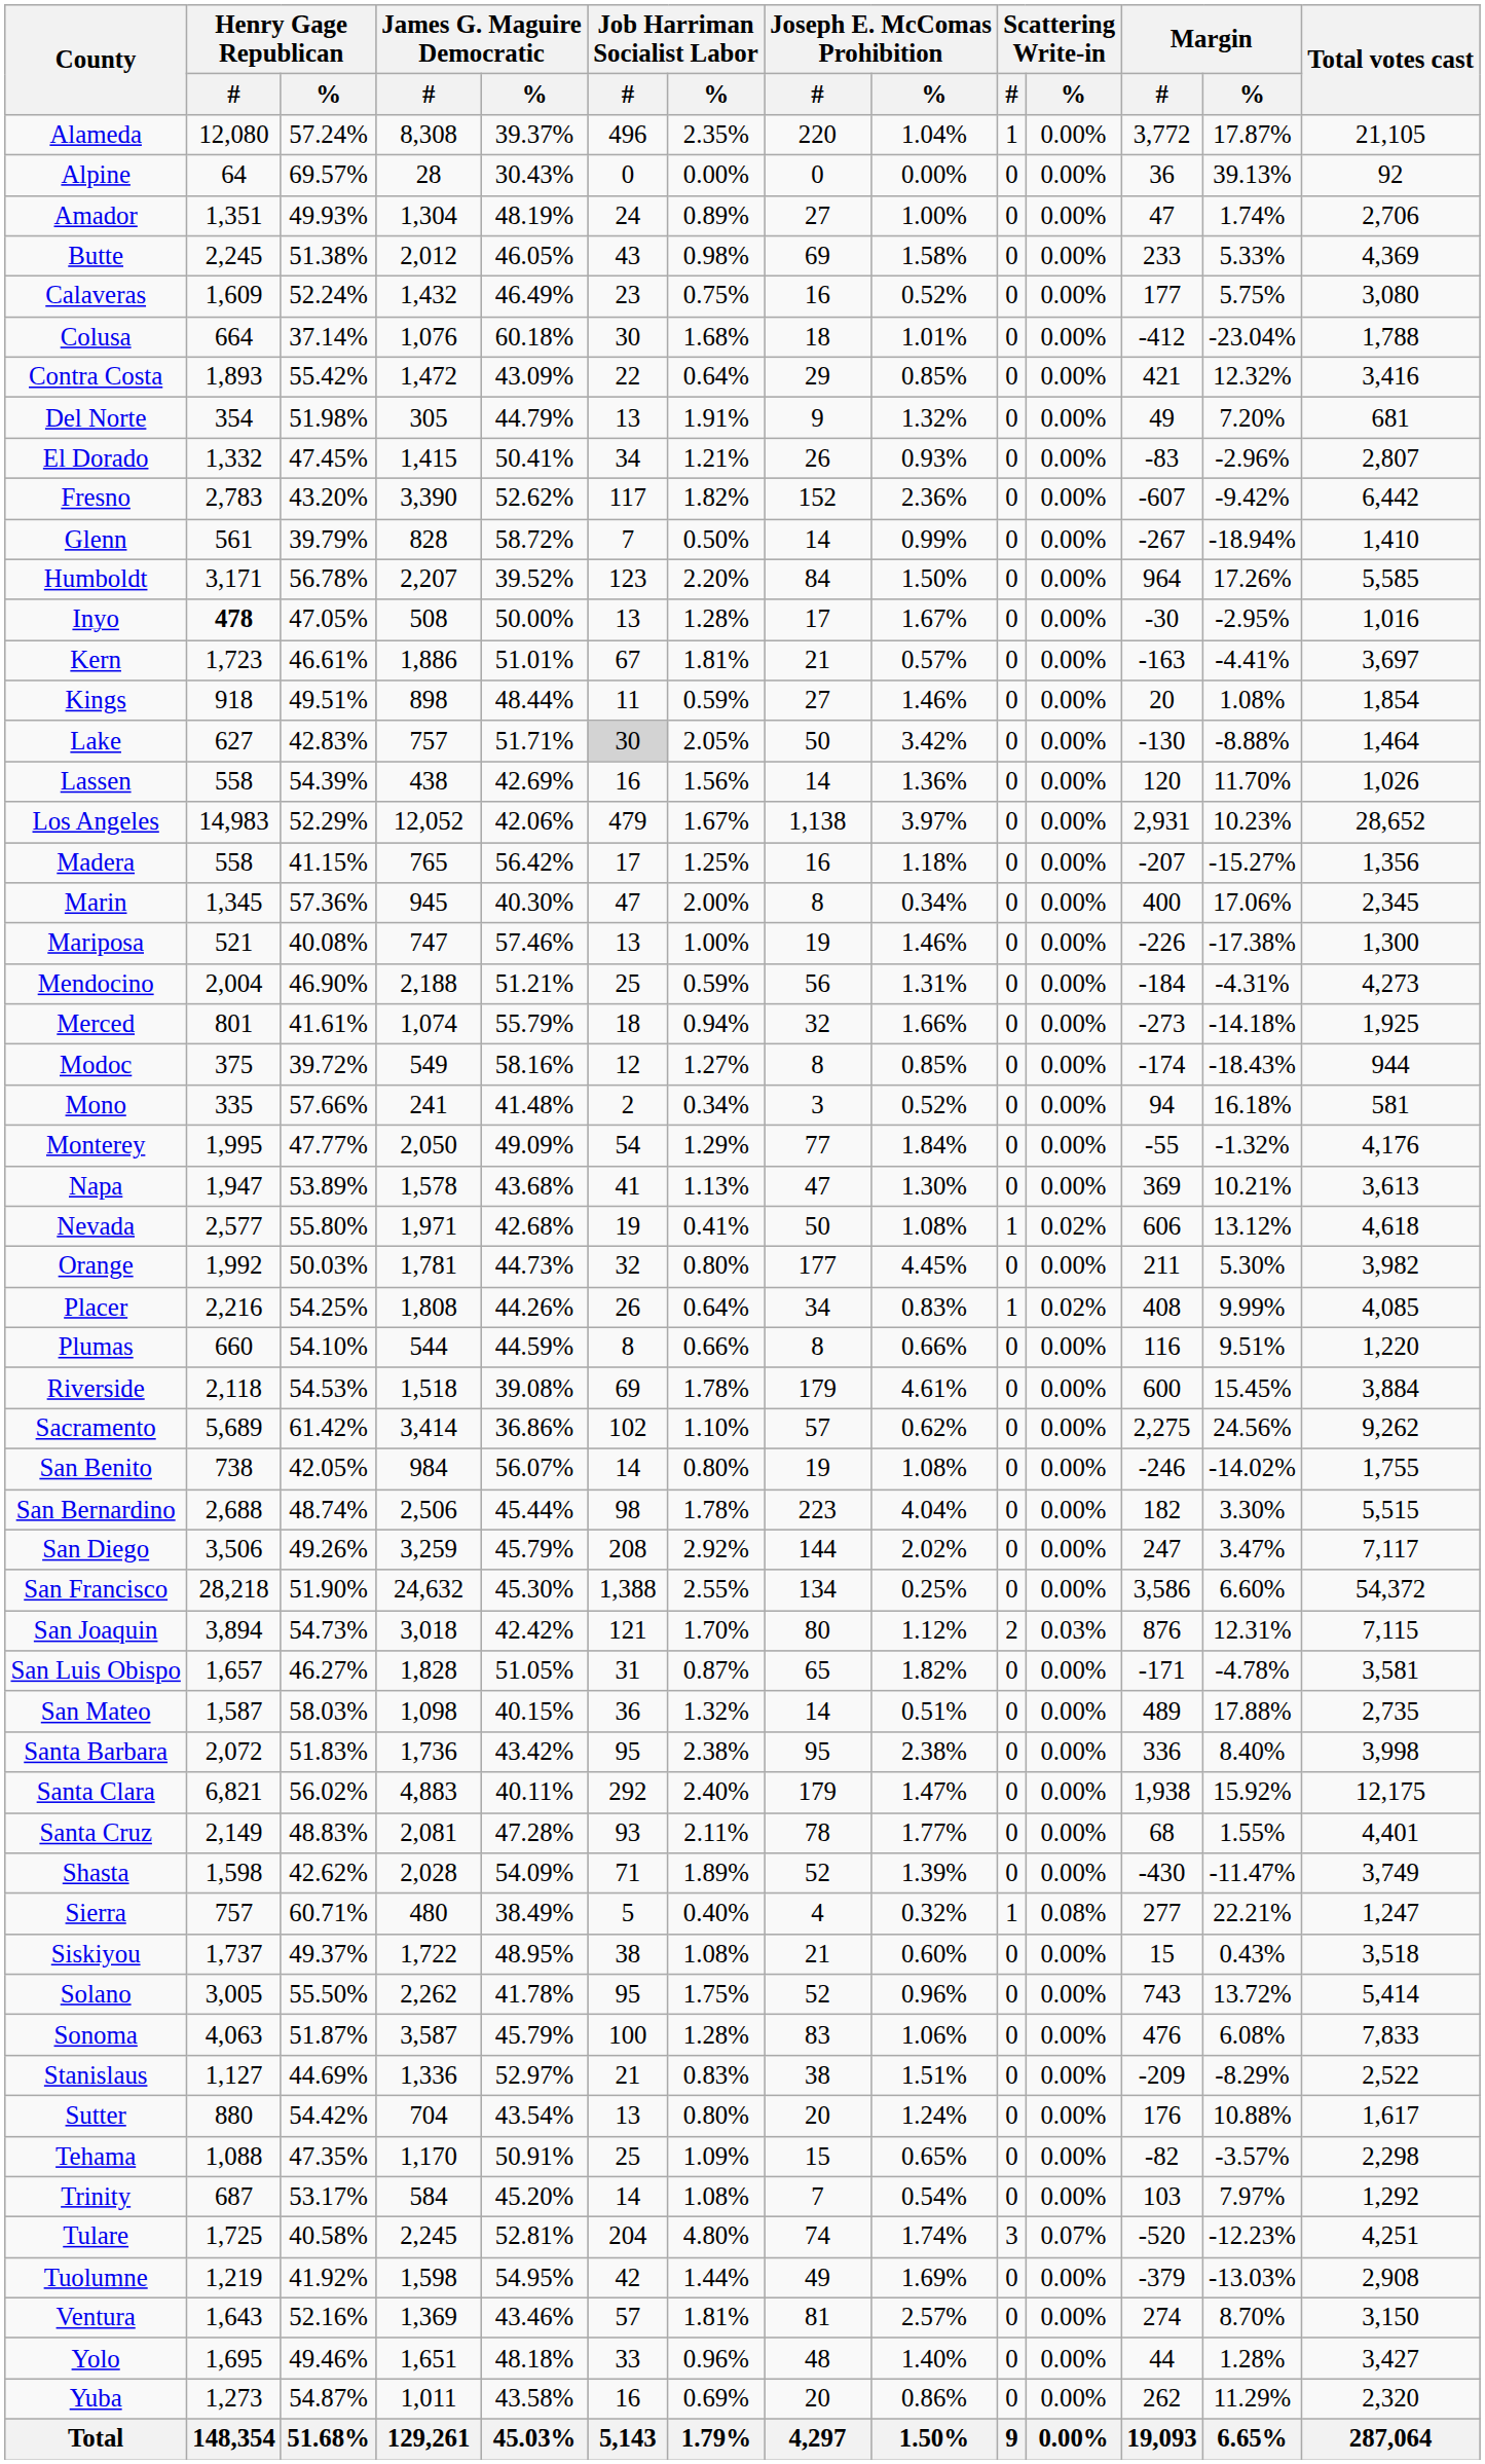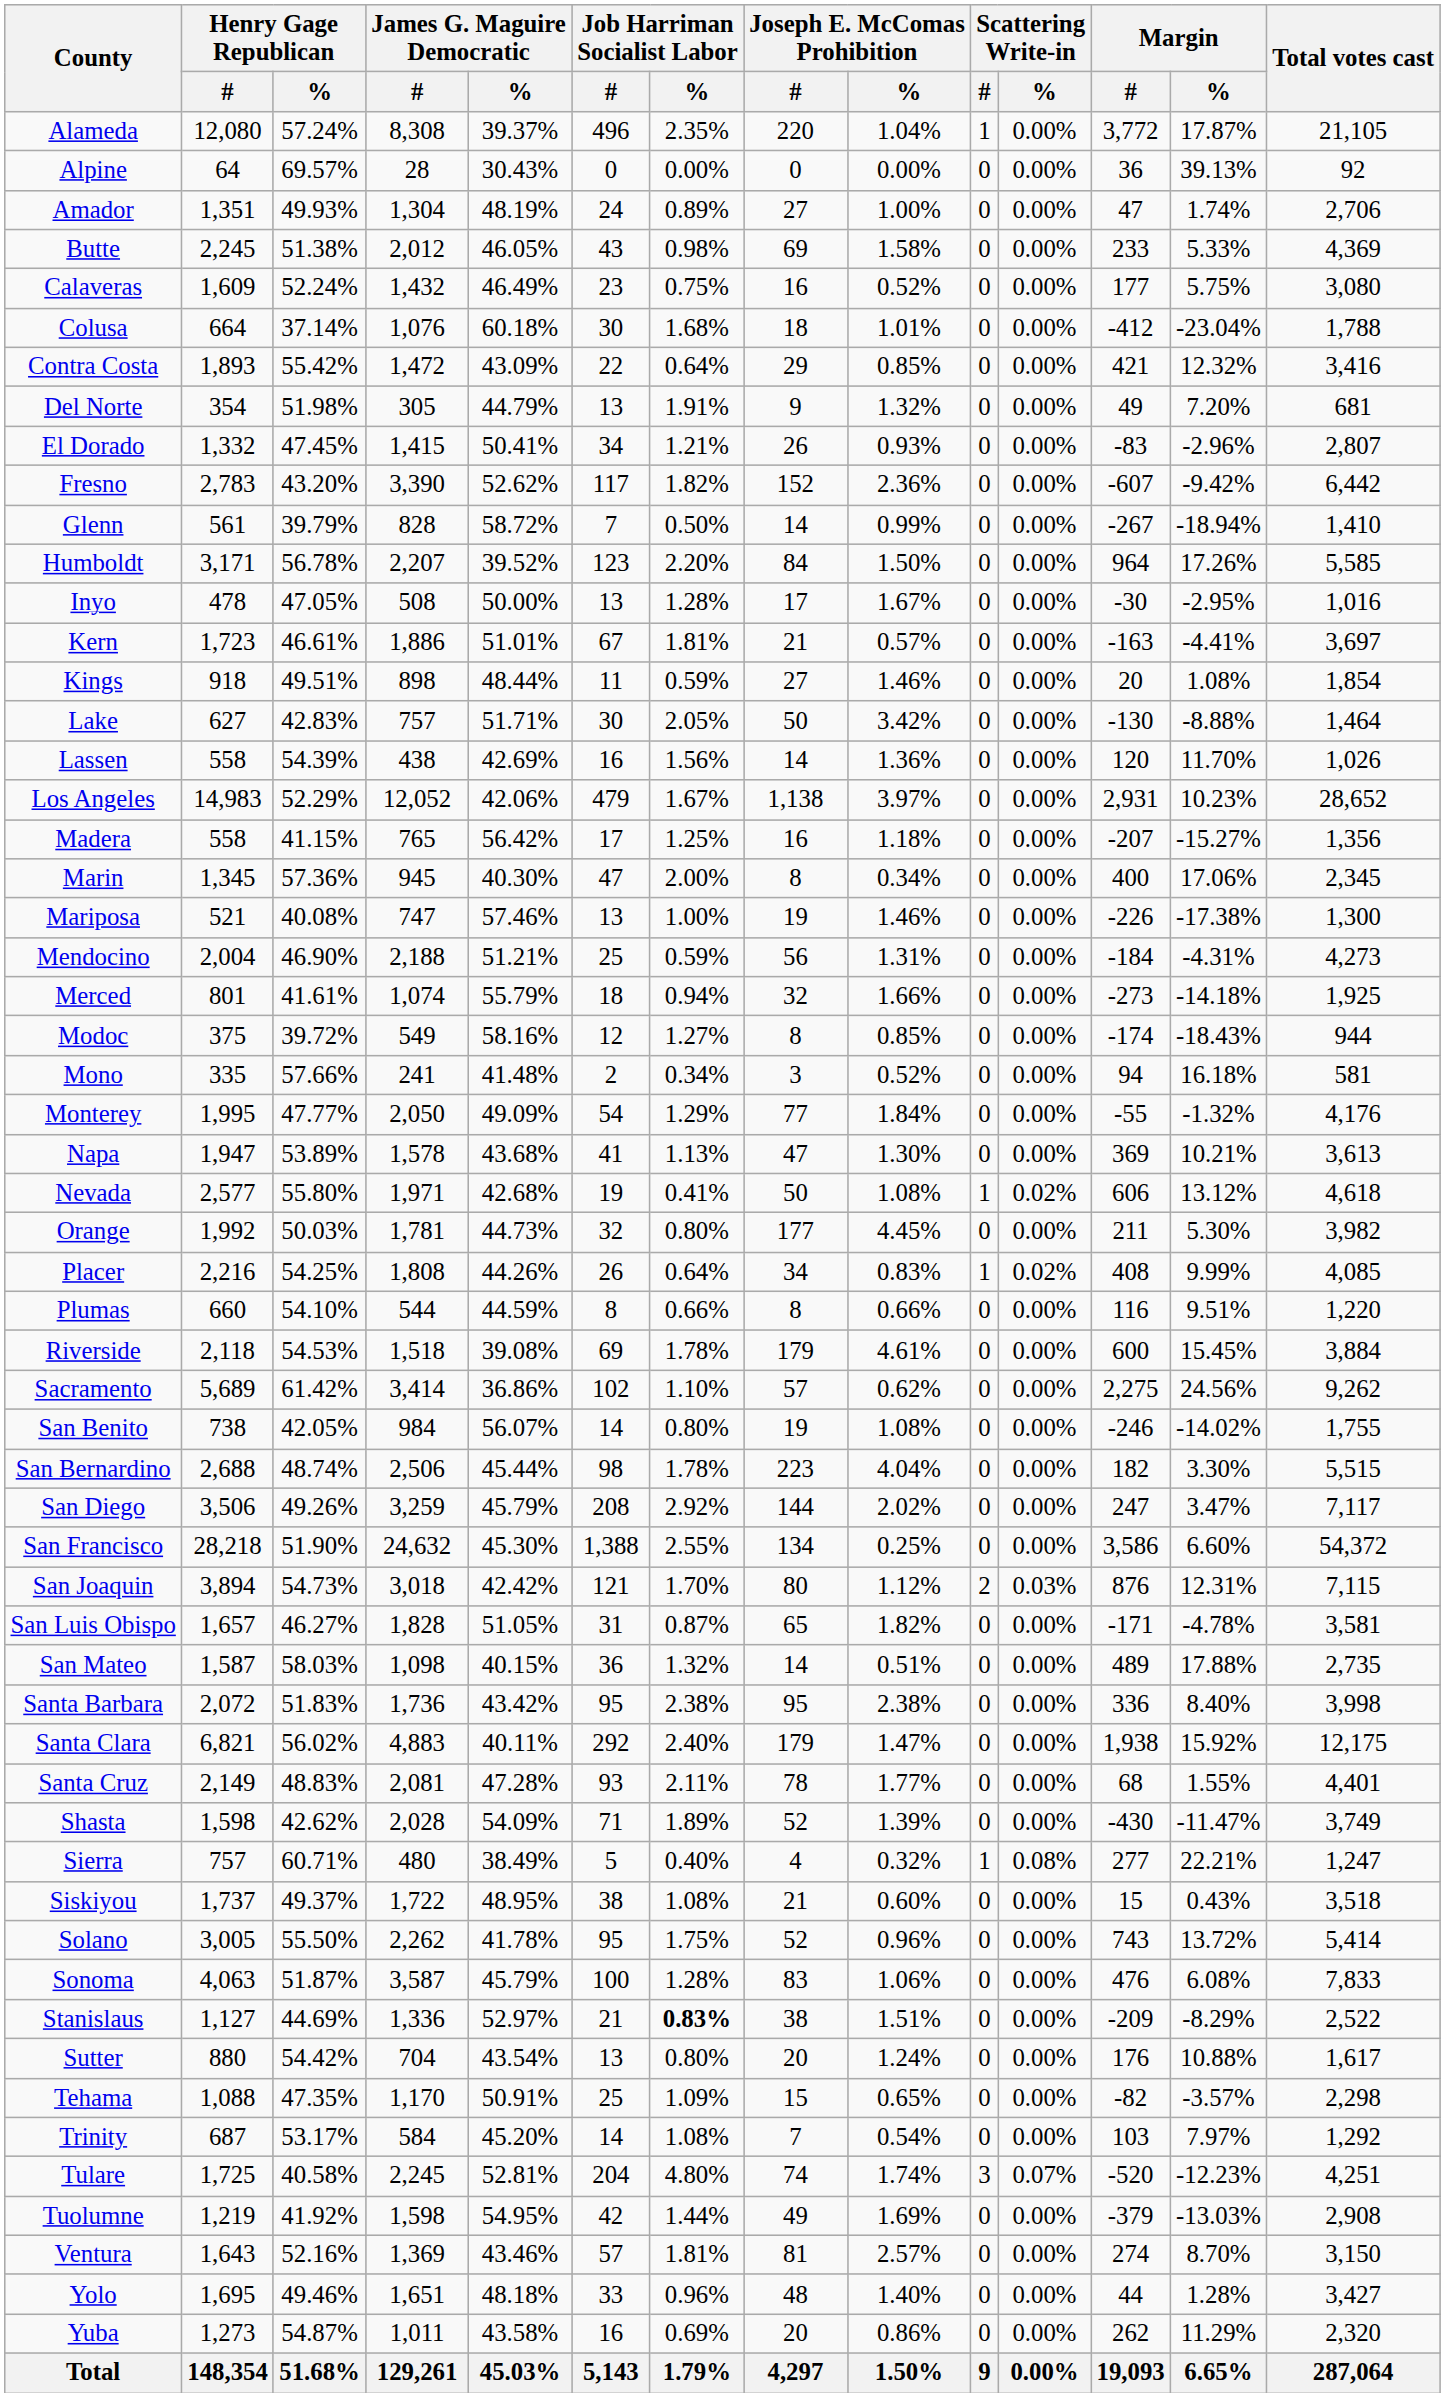Inyo | Henry Gage Republican / #: bold -> normal
Lake | Job Harriman Socialist Labor / #: lightgrey background -> no background
Stanislaus | Job Harriman Socialist Labor / %: normal -> bold
